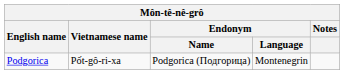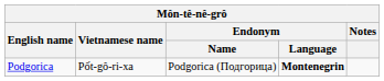Podgorica | Endonym / Language: normal -> bold
